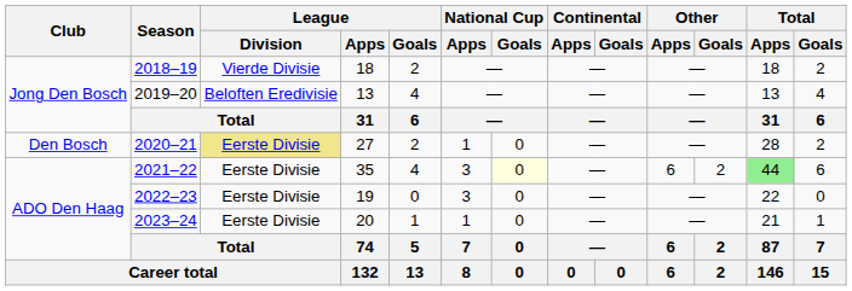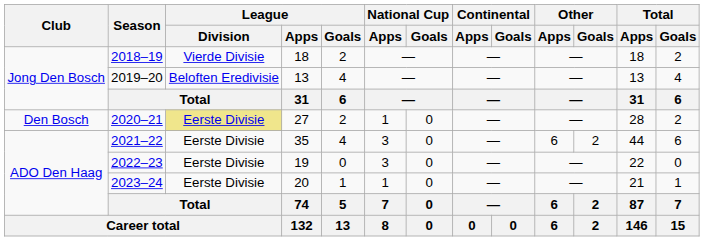2021–22 | National Cup / Goals: lightyellow background -> no background
2021–22 | Total / Apps: lightgreen background -> no background
